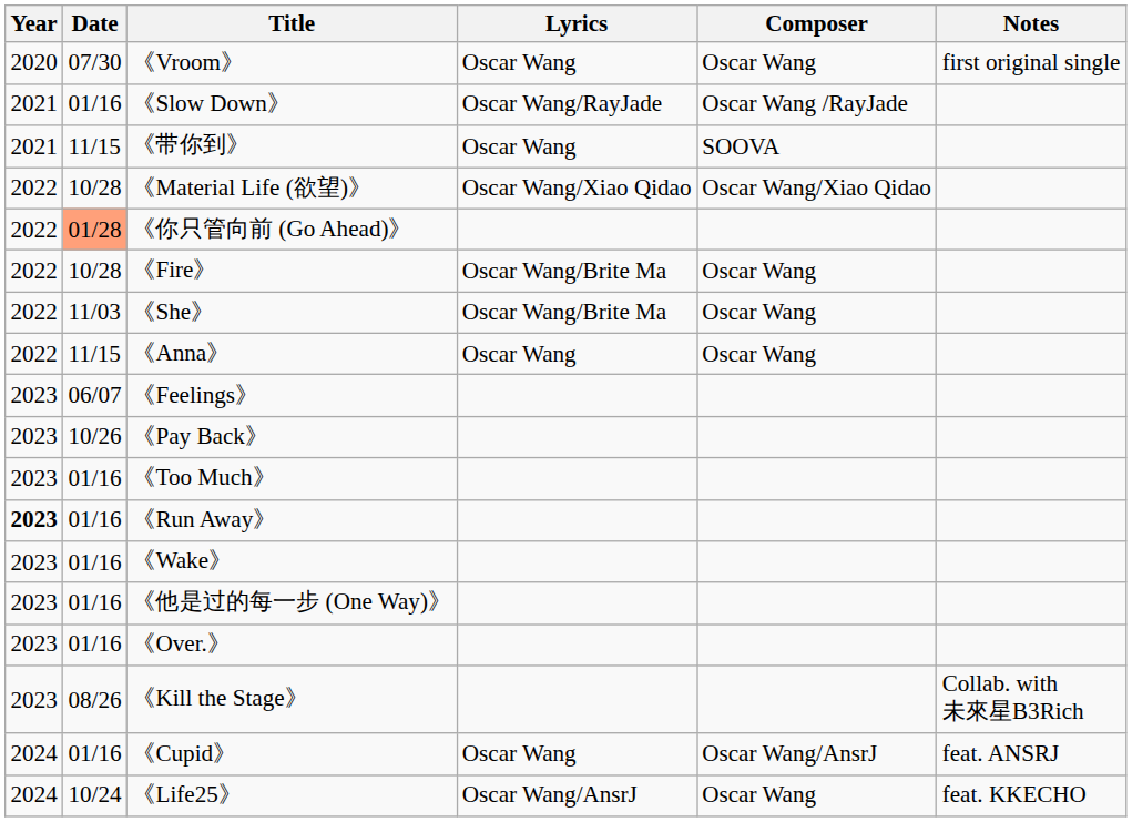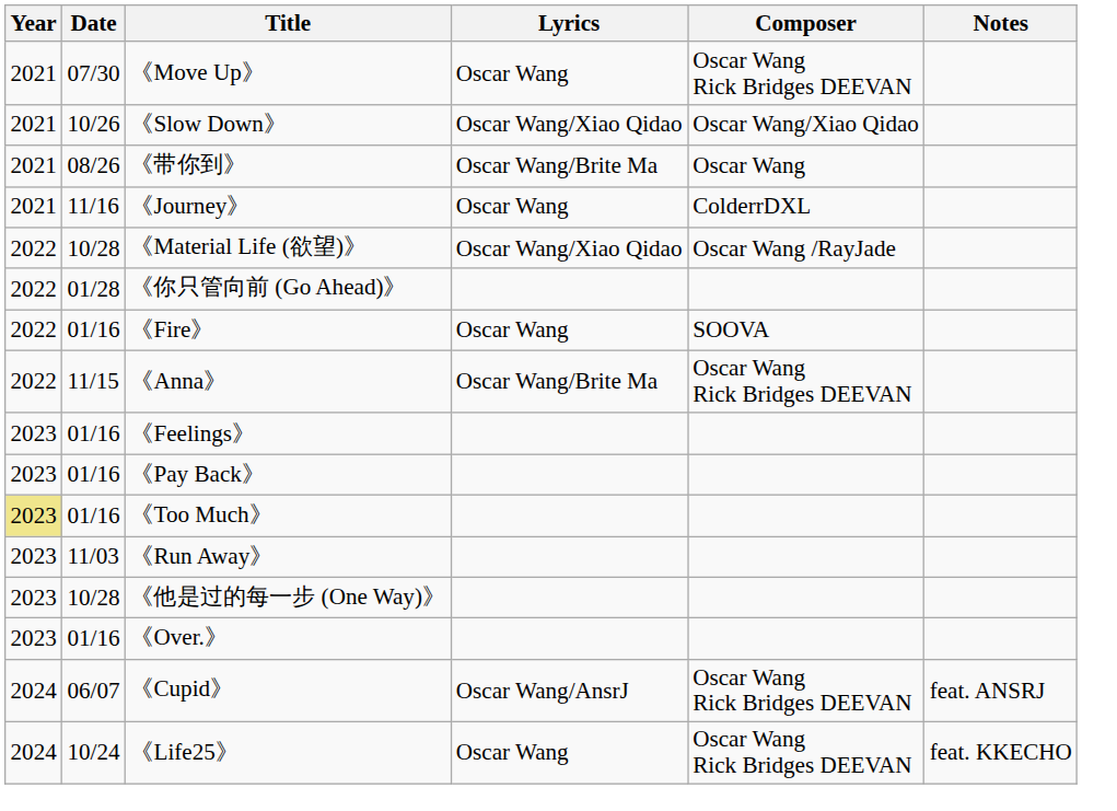- row: 2020 | 07/30 | 《Vroom》 | Oscar Wang | Oscar Wang | first original single
+ row: 2021 | 07/30 | 《Move Up》 | Oscar Wang | Oscar Wang Rick Bridges DEEVAN
《Slow Down》 | Date: 01/16 -> 10/26
《Slow Down》 | Lyrics: Oscar Wang/RayJade -> Oscar Wang/Xiao Qidao
《Slow Down》 | Composer: Oscar Wang /RayJade -> Oscar Wang/Xiao Qidao
《带你到》 | Date: 11/15 -> 08/26
《带你到》 | Lyrics: Oscar Wang -> Oscar Wang/Brite Ma
《带你到》 | Composer: SOOVA -> Oscar Wang
+ row: 2021 | 11/16 | 《Journey》 | Oscar Wang | ColderrDXL
《Material Life (欲望)》 | Composer: Oscar Wang/Xiao Qidao -> Oscar Wang /RayJade
《你只管向前 (Go Ahead)》 | Date: lightsalmon background -> no background
《Fire》 | Date: 10/28 -> 01/16
《Fire》 | Lyrics: Oscar Wang/Brite Ma -> Oscar Wang
《Fire》 | Composer: Oscar Wang -> SOOVA
- row: 2022 | 11/03 | 《She》 | Oscar Wang/Brite Ma | Oscar Wang
《Anna》 | Lyrics: Oscar Wang -> Oscar Wang/Brite Ma
《Anna》 | Composer: Oscar Wang -> Oscar Wang Rick Bridges DEEVAN
《Feelings》 | Date: 06/07 -> 01/16
《Pay Back》 | Date: 10/26 -> 01/16
《Too Much》 | Year: no background -> khaki background
《Run Away》 | Year: bold -> normal
《Run Away》 | Date: 01/16 -> 11/03
- row: 2023 | 01/16 | 《Wake》
《他是过的每一步 (One Way)》 | Date: 01/16 -> 10/28
- row: 2023 | 08/26 | 《Kill the Stage》 | Collab. with 未來星B3Rich
《Cupid》 | Date: 01/16 -> 06/07
《Cupid》 | Lyrics: Oscar Wang -> Oscar Wang/AnsrJ
《Cupid》 | Composer: Oscar Wang/AnsrJ -> Oscar Wang Rick Bridges DEEVAN
《Life25》 | Lyrics: Oscar Wang/AnsrJ -> Oscar Wang
《Life25》 | Composer: Oscar Wang -> Oscar Wang Rick Bridges DEEVAN
